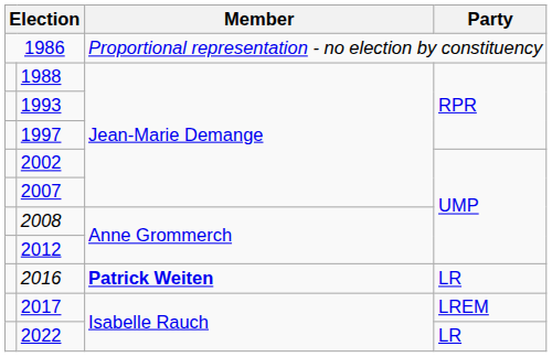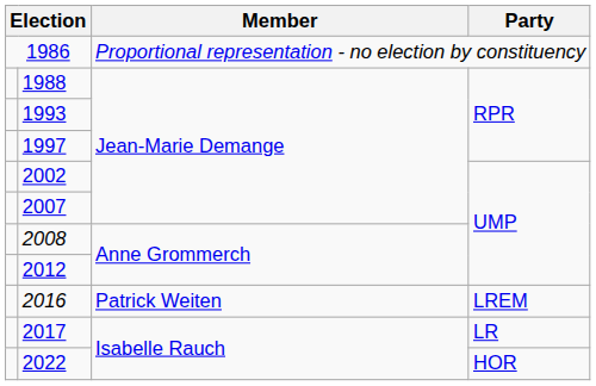2016 | Member: bold -> normal
2016 | Party: LR -> LREM
2017 | Party: LREM -> LR
2022 | Party: LR -> HOR
